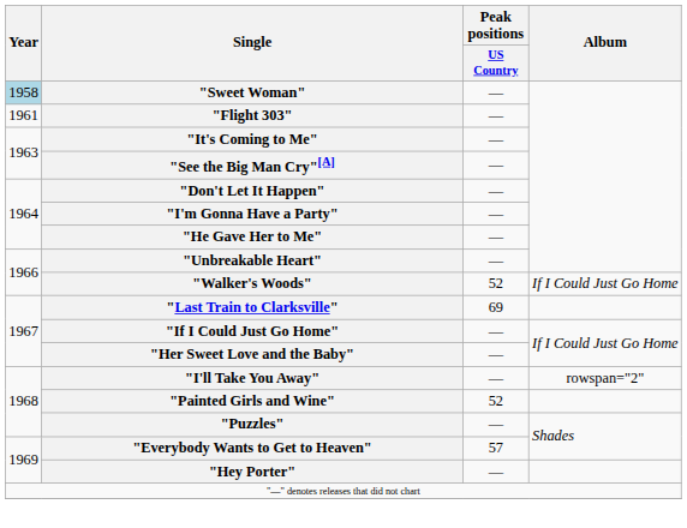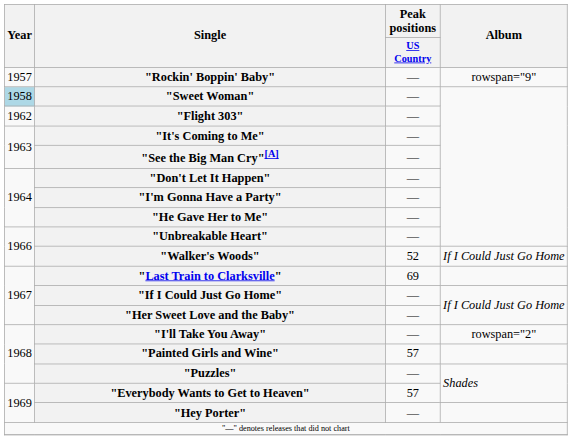+ row: 1957 | "Rockin' Boppin' Baby" | — | rowspan="9"
"Flight 303" | Year: 1961 -> 1962
"Painted Girls and Wine" | Peak positions / US Country: 52 -> 57
